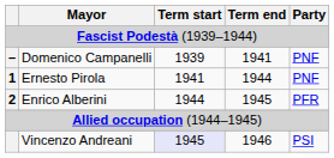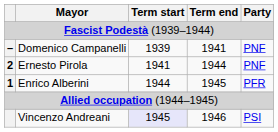Ernesto Pirola | column 1: 1 -> 2
Enrico Alberini | column 1: 2 -> 1
